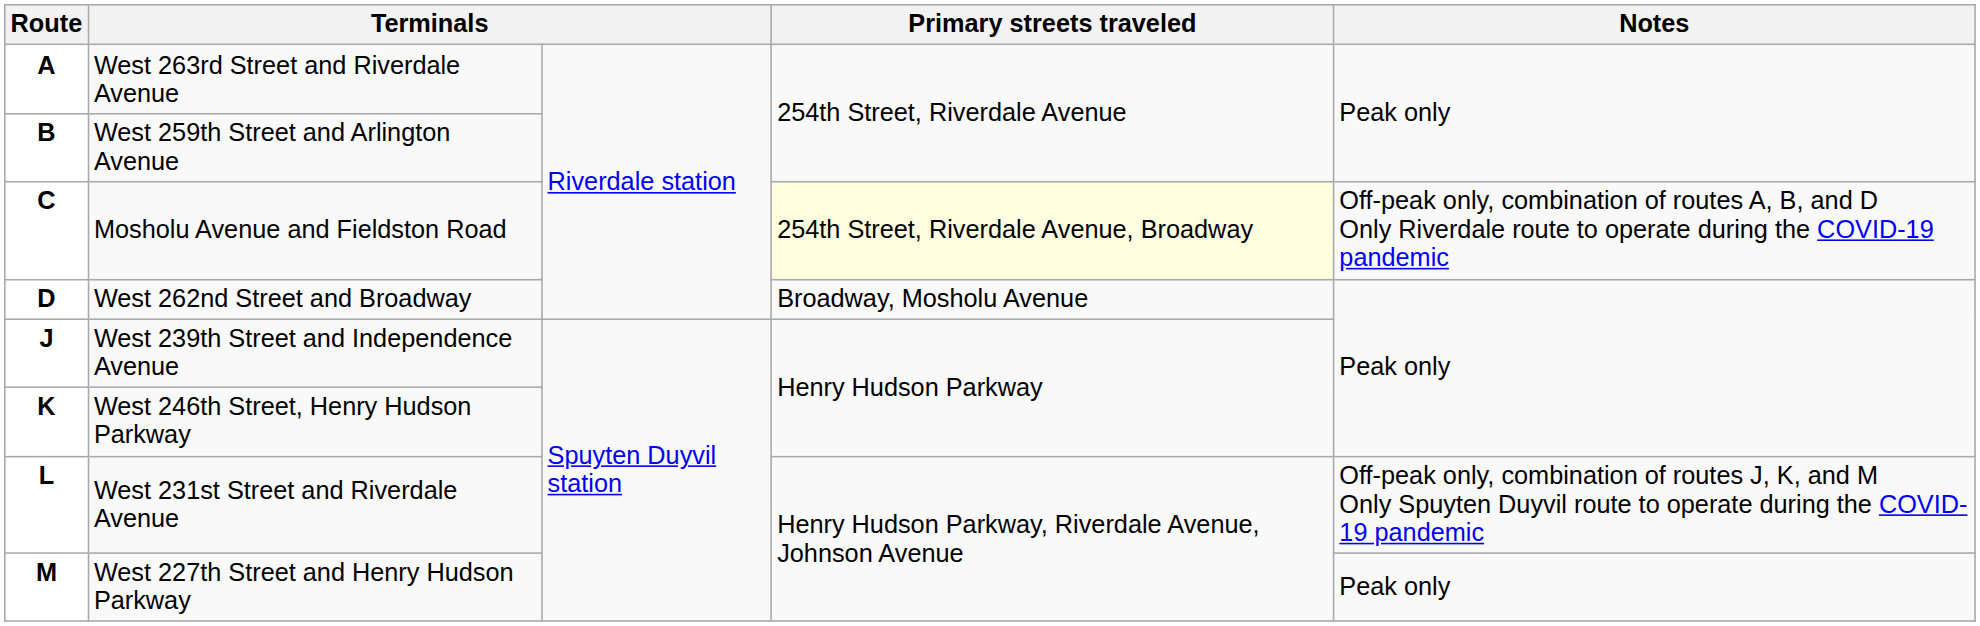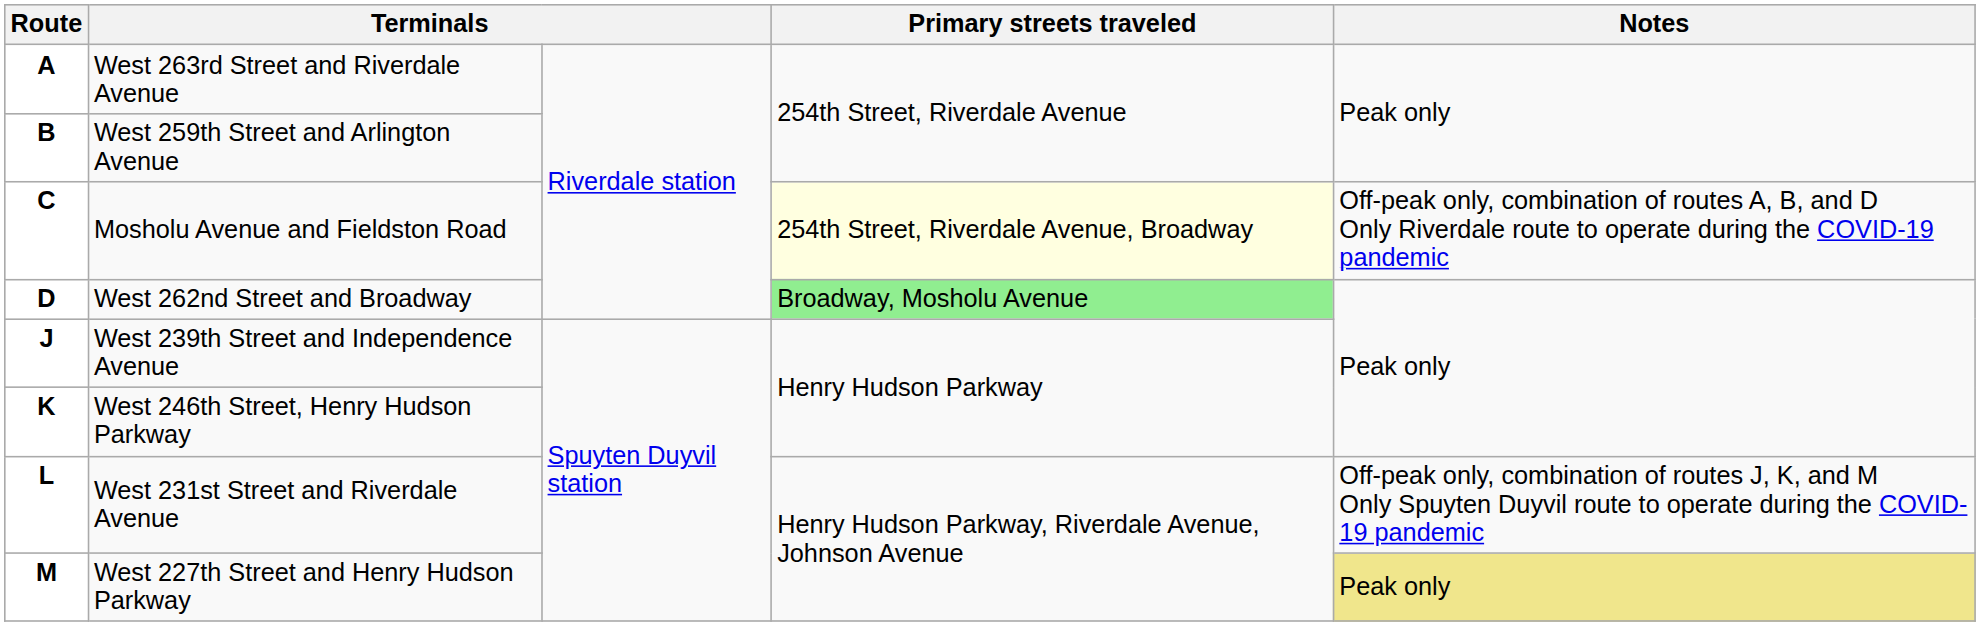West 262nd Street and Broadway | Primary streets traveled: no background -> lightgreen background
West 227th Street and Henry Hudson Parkway | Notes: no background -> khaki background
